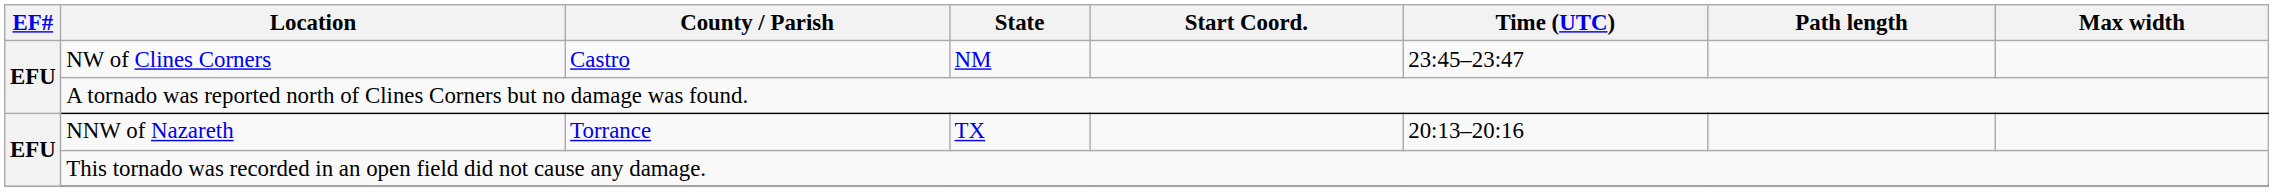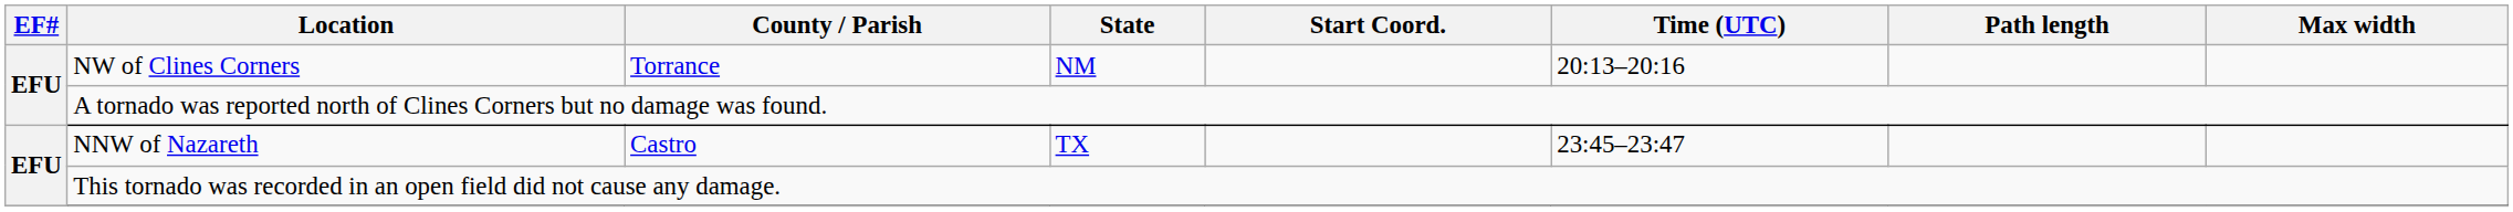NW of Clines Corners | County / Parish: Castro -> Torrance
NW of Clines Corners | Time (UTC): 23:45–23:47 -> 20:13–20:16
NNW of Nazareth | County / Parish: Torrance -> Castro
NNW of Nazareth | Time (UTC): 20:13–20:16 -> 23:45–23:47
